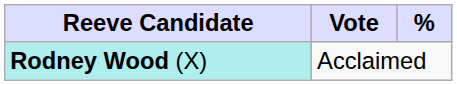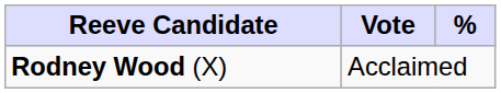Rodney Wood (X) | Reeve Candidate: paleturquoise background -> no background
